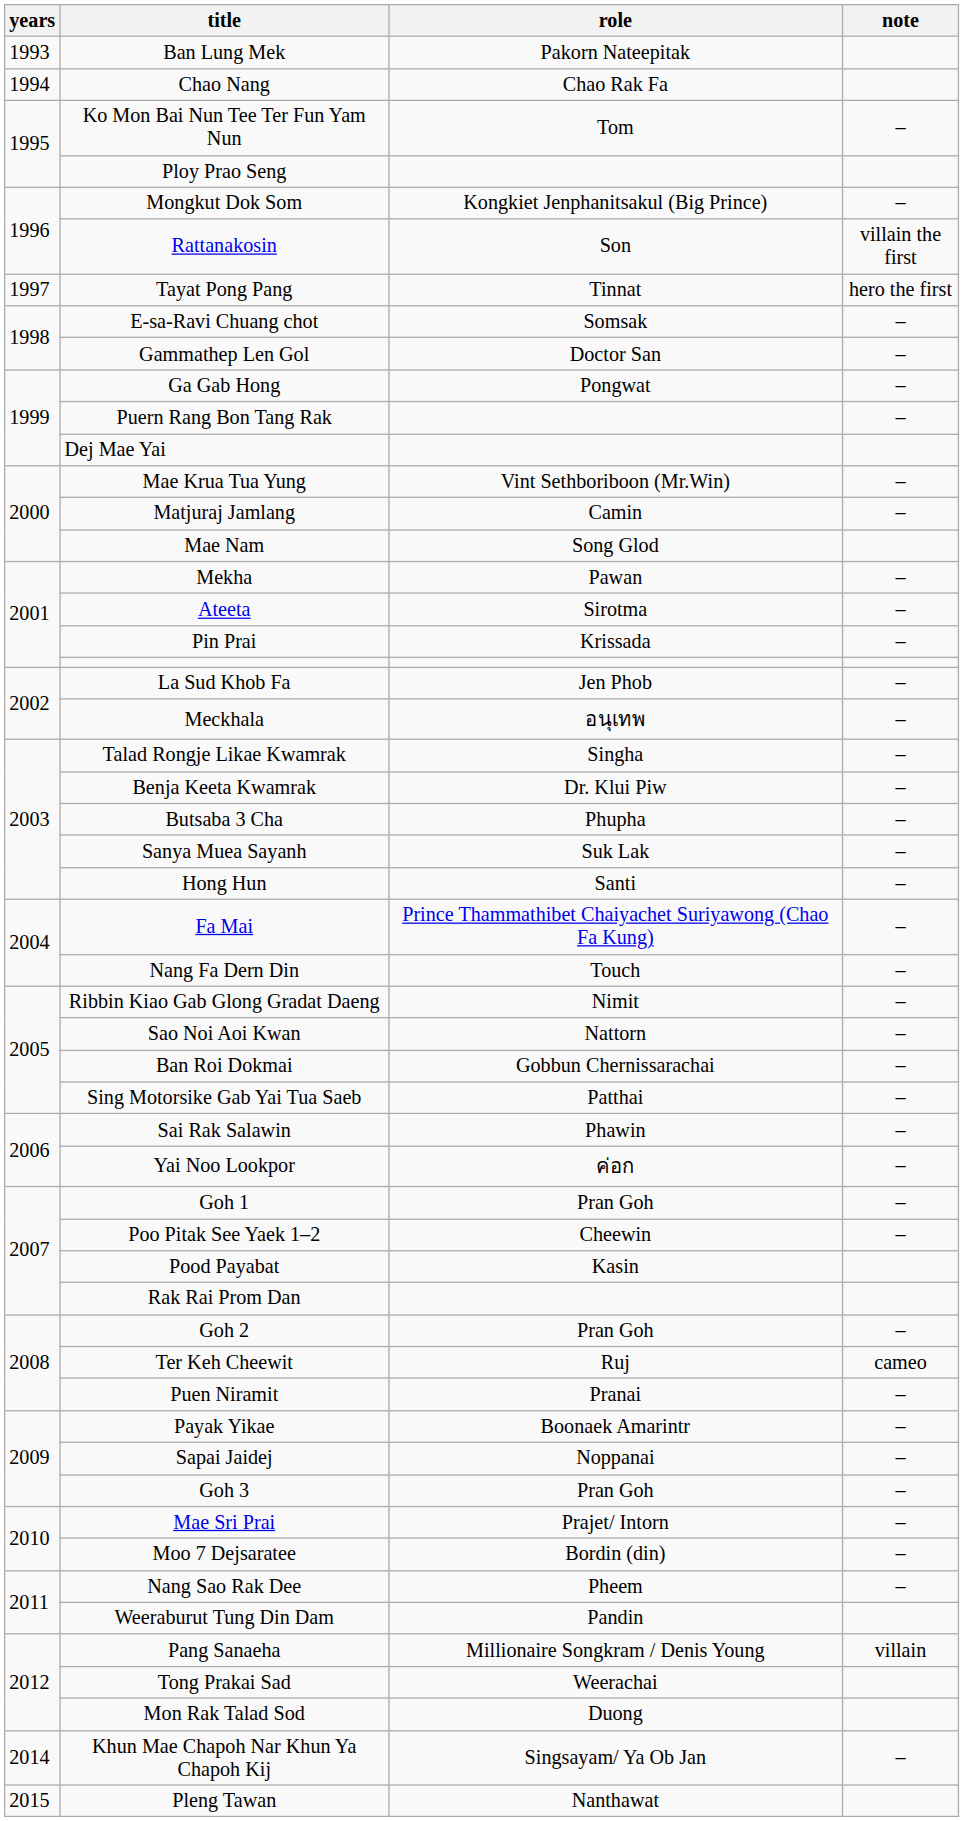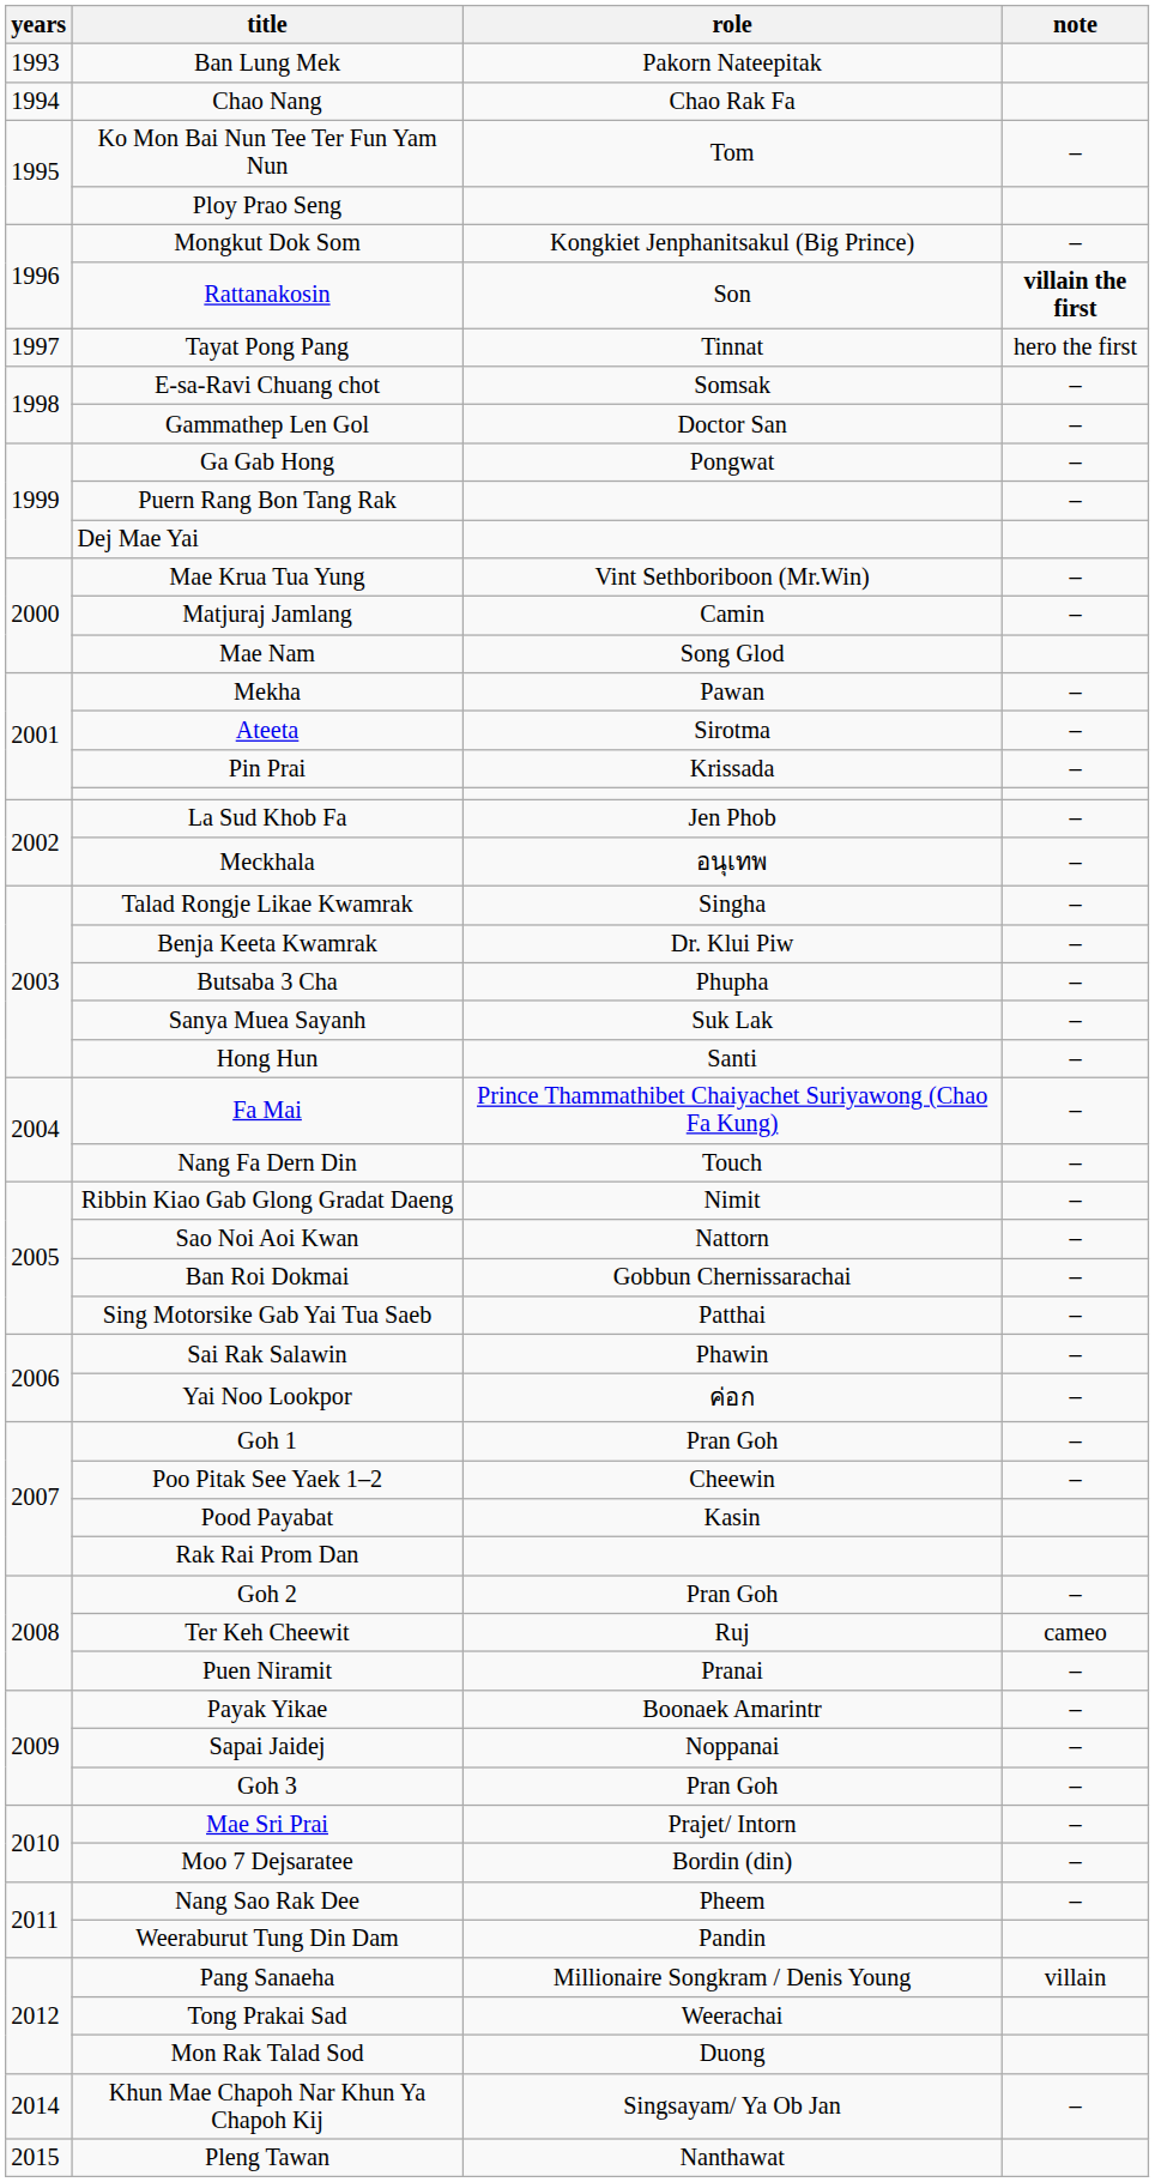Rattanakosin | note: normal -> bold
